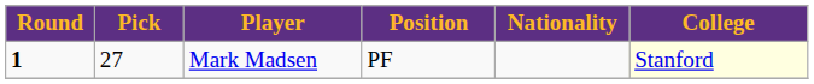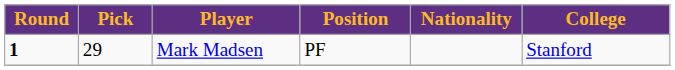Mark Madsen | Pick: 27 -> 29
Mark Madsen | College: lightyellow background -> no background
